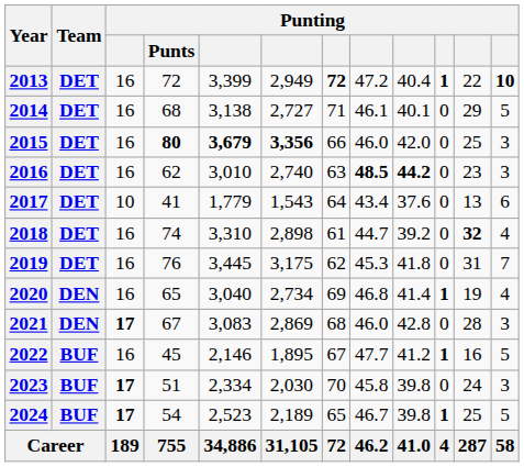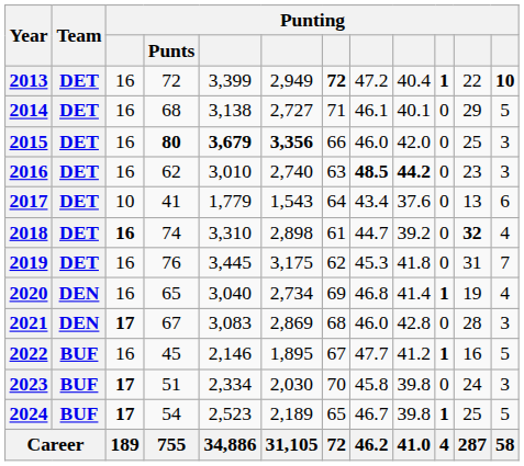2018 | column 3: normal -> bold
